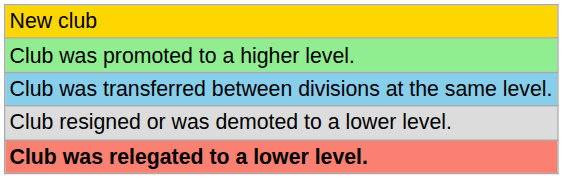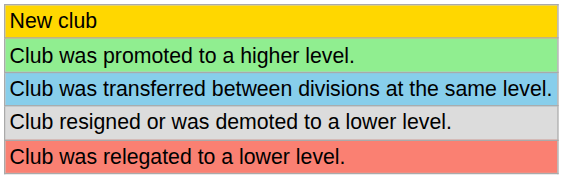row 5 | column 1: bold -> normal
